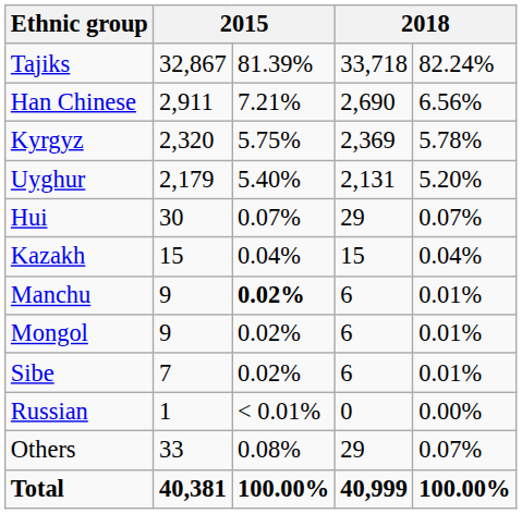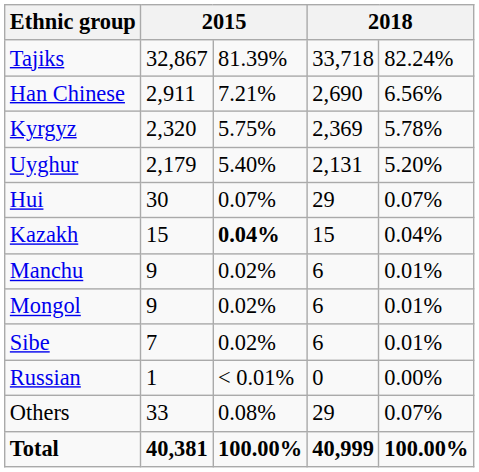Kazakh | column 3: normal -> bold
Manchu | column 3: bold -> normal
